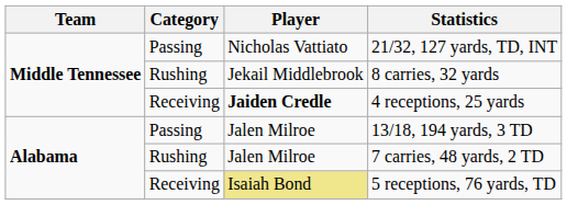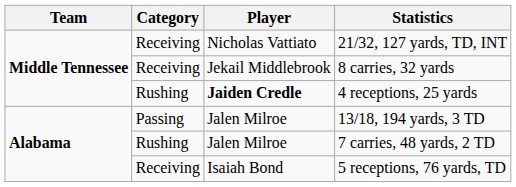21/32, 127 yards, TD, INT | Category: Passing -> Receiving
8 carries, 32 yards | Category: Rushing -> Receiving
4 receptions, 25 yards | Category: Receiving -> Rushing
5 receptions, 76 yards, TD | Player: khaki background -> no background
